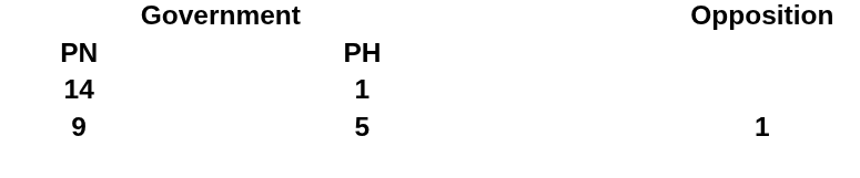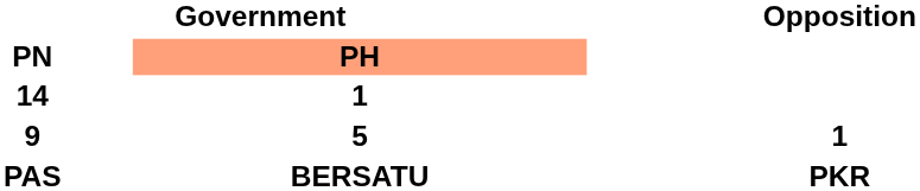PN | column 2: no background -> lightsalmon background
+ row: PAS | BERSATU | PKR
